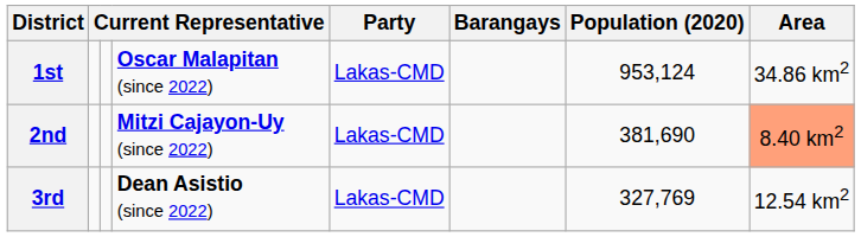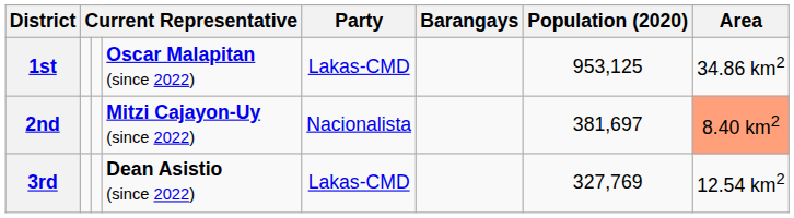1st | Population (2020): 953,124 -> 953,125
2nd | Party: Lakas-CMD -> Nacionalista
2nd | Population (2020): 381,690 -> 381,697
